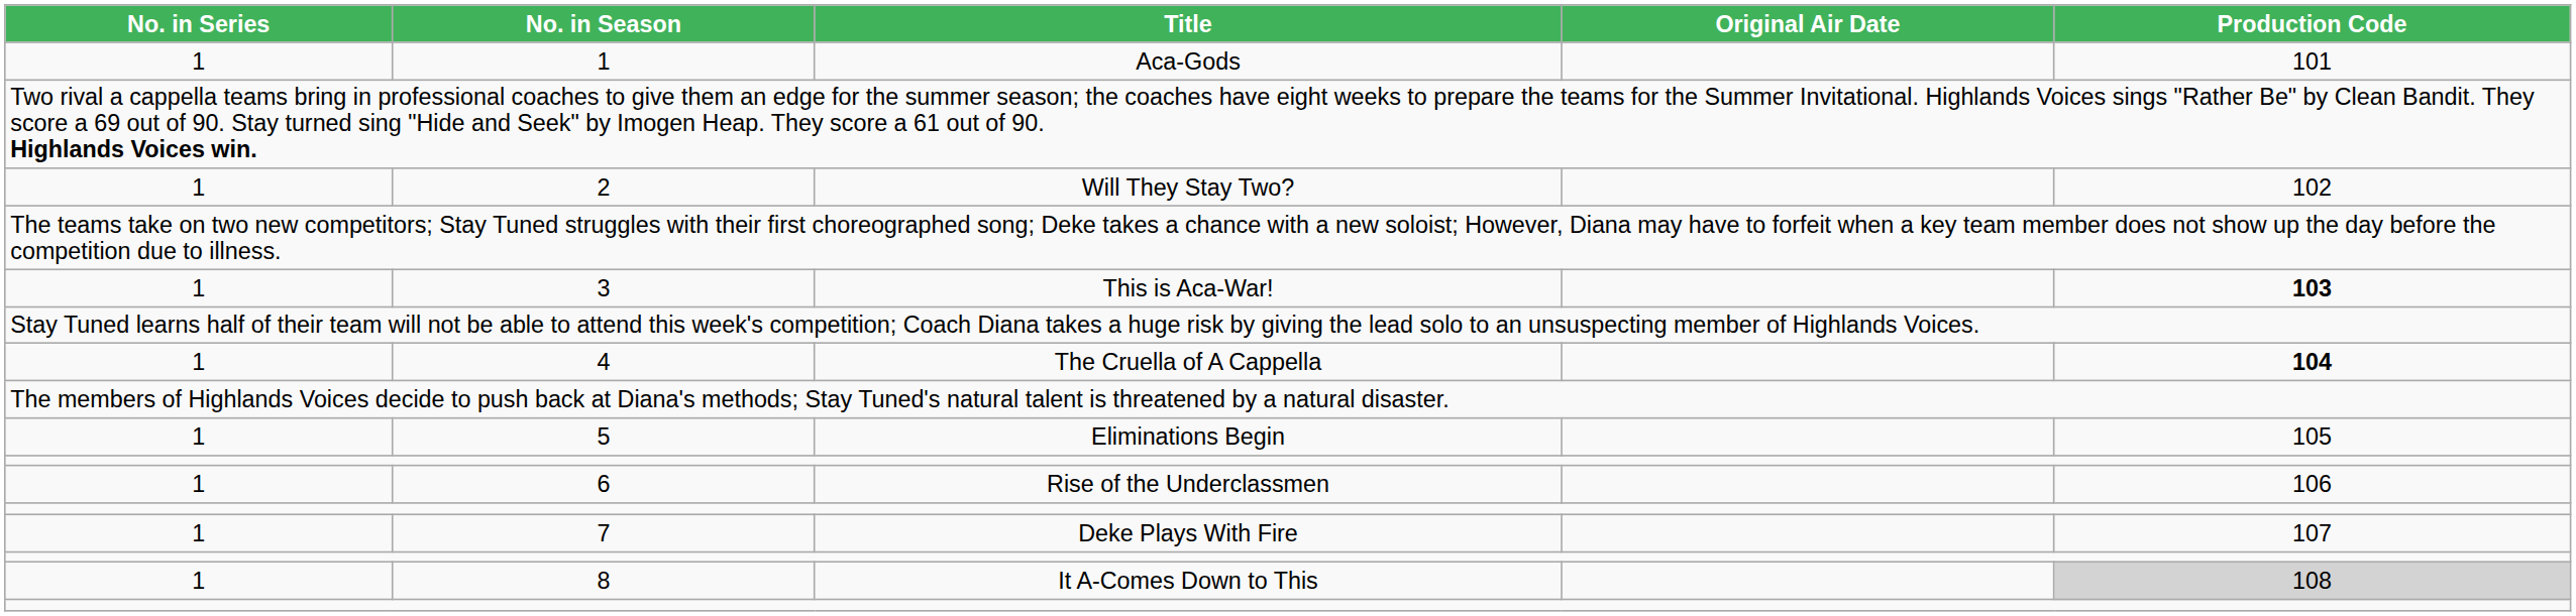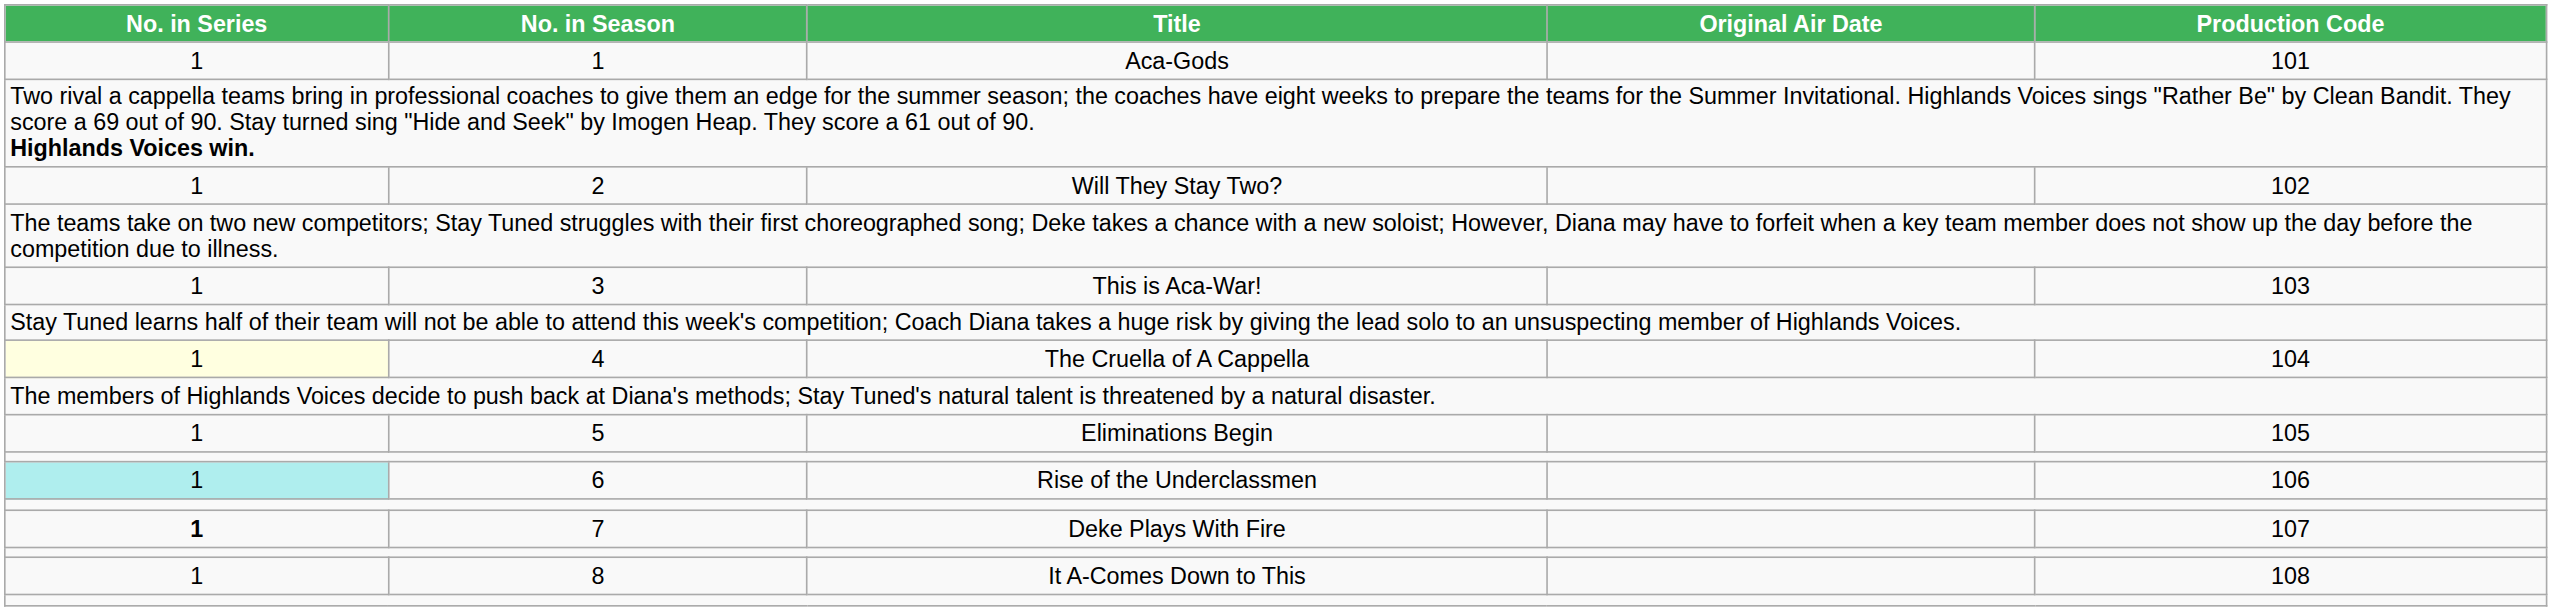3 | Production Code: bold -> normal
4 | No. in Series: no background -> lightyellow background
4 | Production Code: bold -> normal
6 | No. in Series: no background -> paleturquoise background
7 | No. in Series: normal -> bold
8 | Production Code: lightgrey background -> no background
